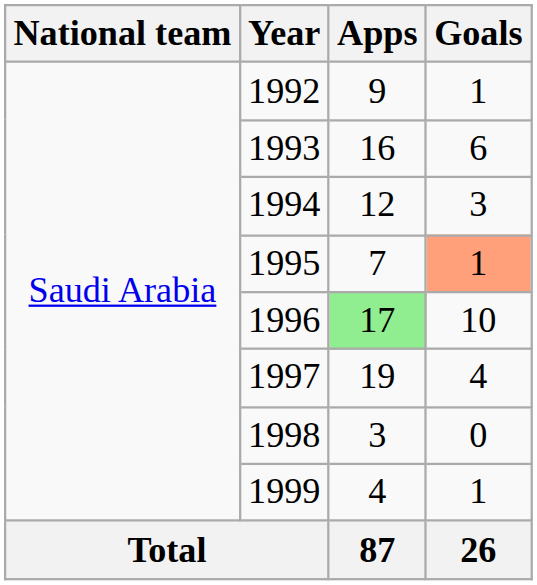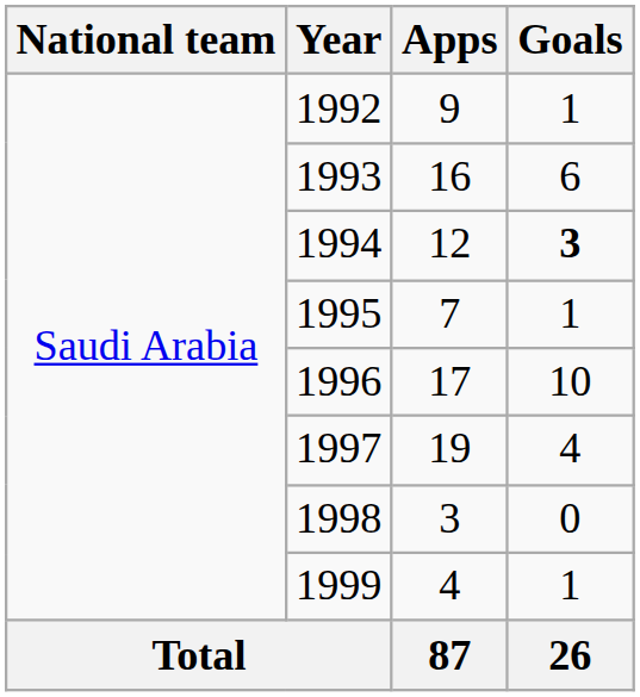1994 | Goals: normal -> bold
1995 | Goals: lightsalmon background -> no background
1996 | Apps: lightgreen background -> no background
